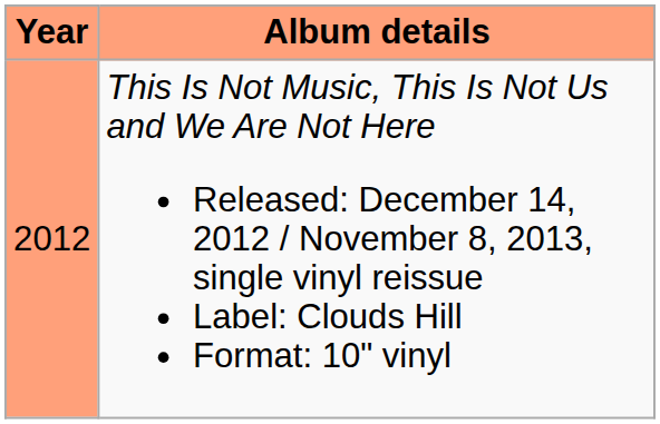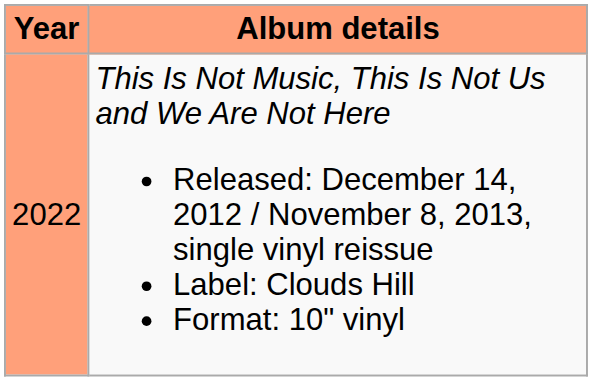row 2 | Year: 2012 -> 2022
